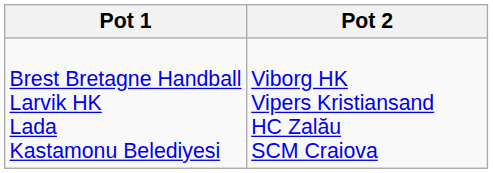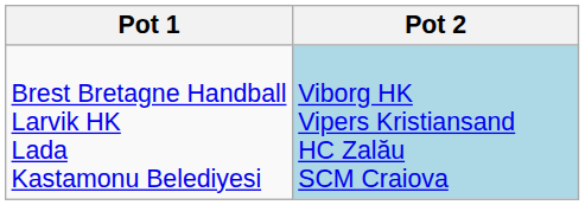Brest Bretagne Handball Larvik HK Lada Kastamonu Belediyesi | Pot 2: no background -> lightblue background
